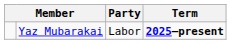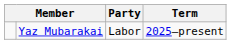Yaz Mubarakai | Term: bold -> normal
